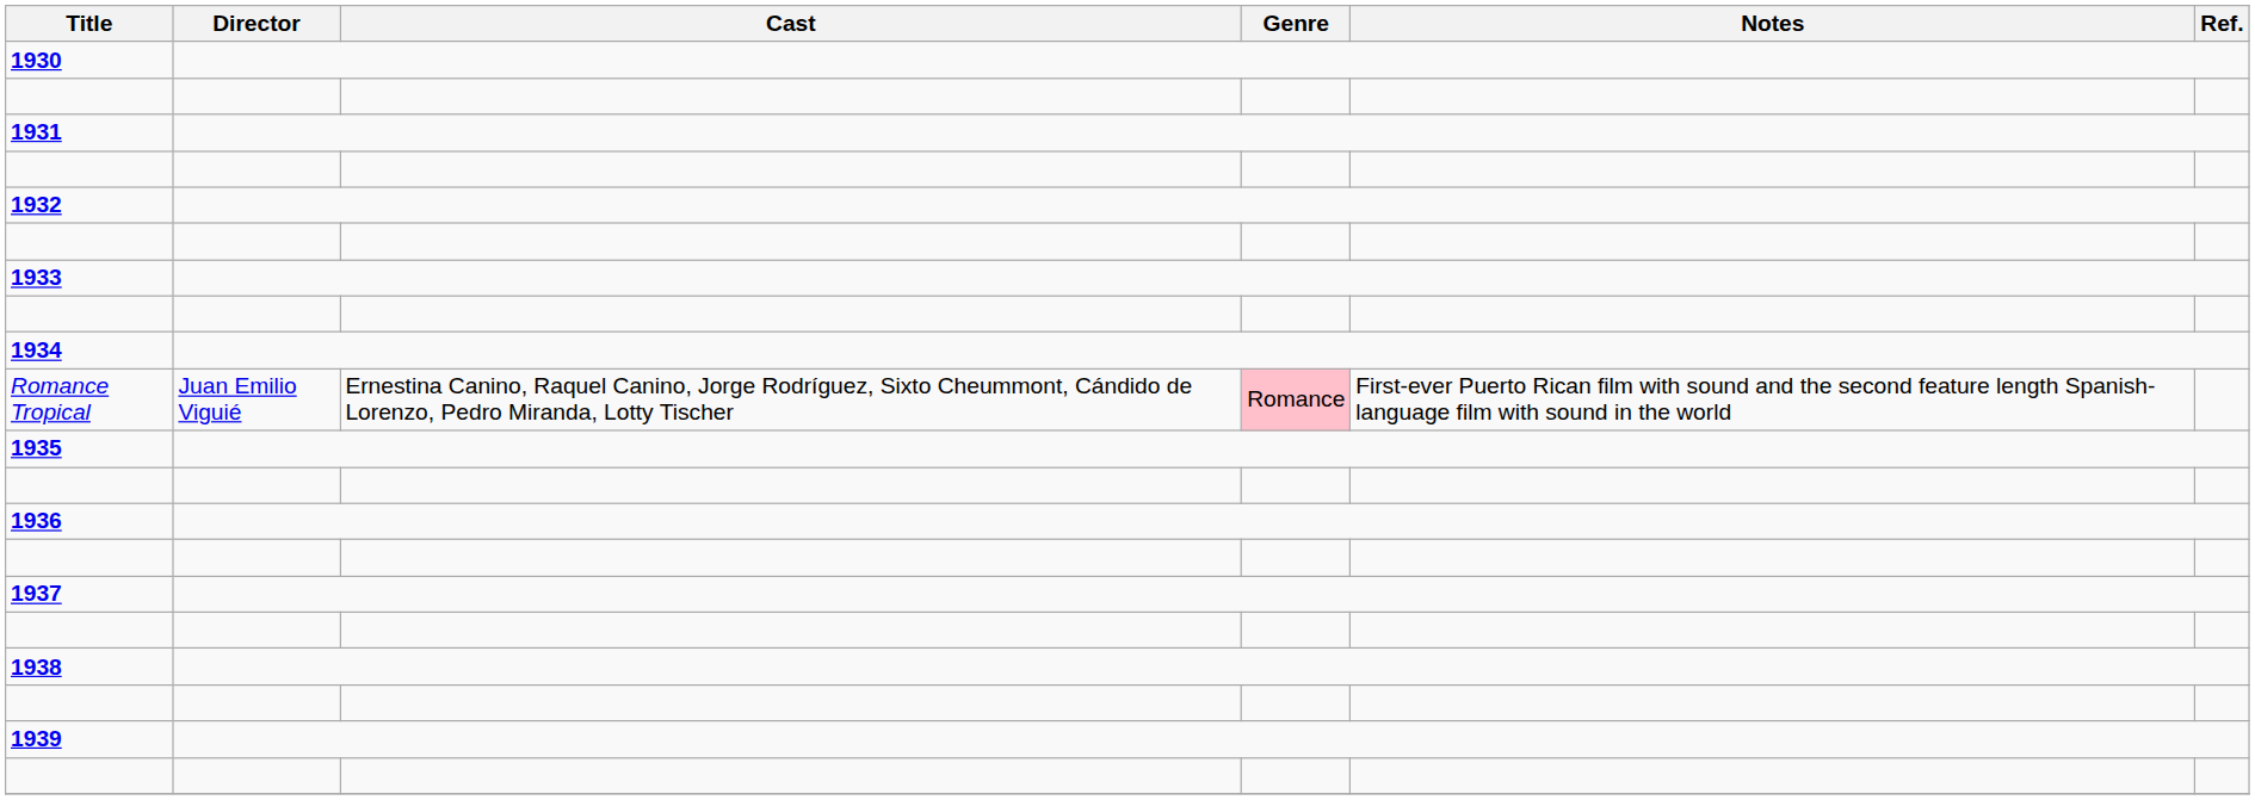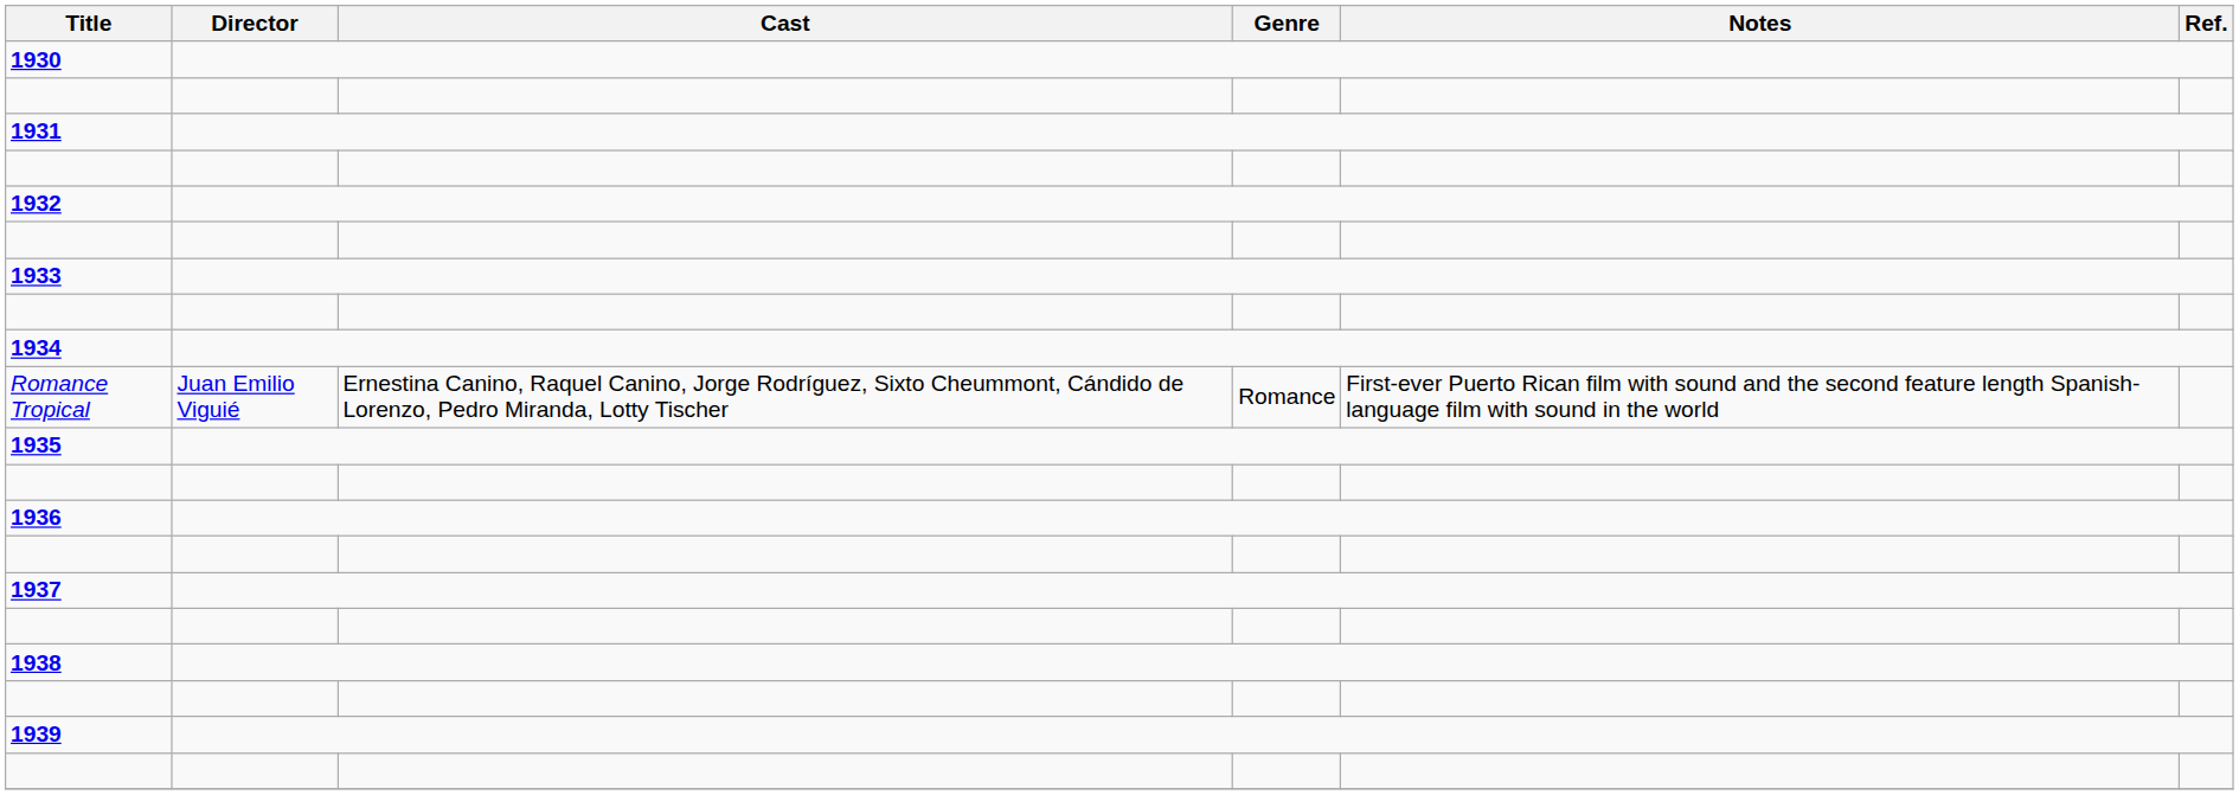Romance Tropical | Genre: pink background -> no background
